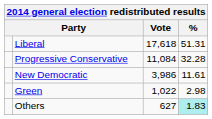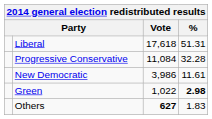Green | %: normal -> bold
Others | Vote: normal -> bold
Others | %: paleturquoise background -> no background
